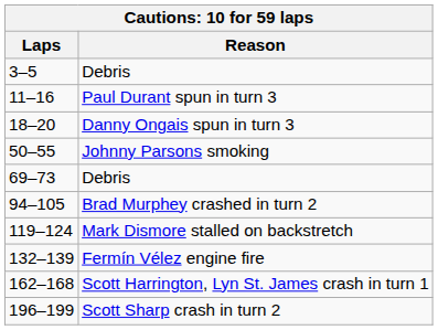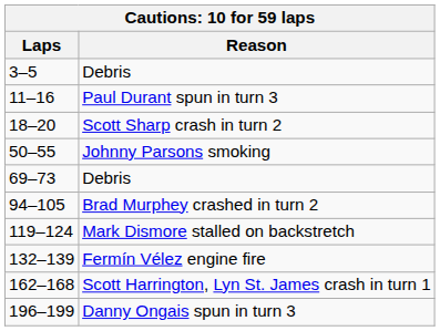row 5 | Reason: Danny Ongais spun in turn 3 -> Scott Sharp crash in turn 2
row 12 | Reason: Scott Sharp crash in turn 2 -> Danny Ongais spun in turn 3
